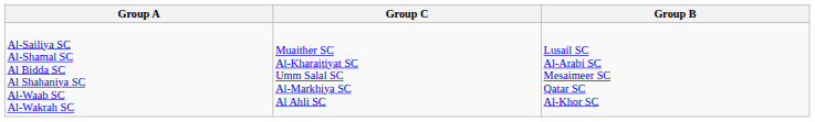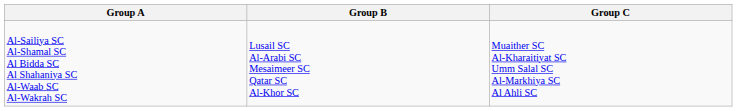columns swapped: Group B <-> Group C
